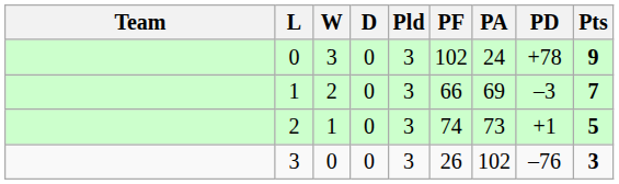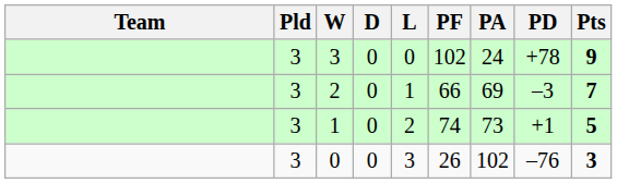columns swapped: Pld <-> L
